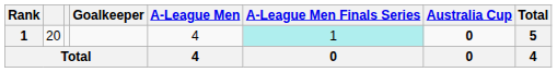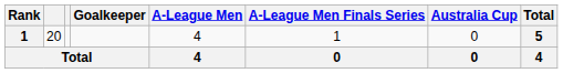row 2 | A-League Men Finals Series: paleturquoise background -> no background
row 2 | Australia Cup: bold -> normal
